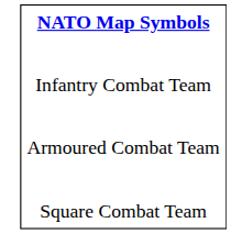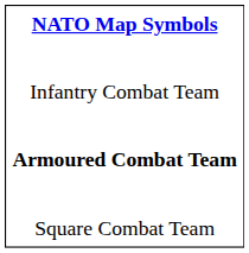row 3 | column 1: normal -> bold
